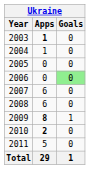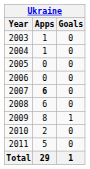2003 | Apps: bold -> normal
2006 | Goals: lightgreen background -> no background
2007 | Apps: normal -> bold
2009 | Apps: bold -> normal
2010 | Apps: bold -> normal
